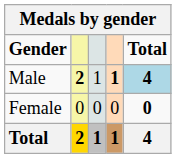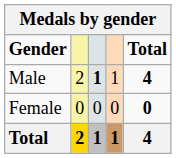Male | column 2: bold -> normal
Male | column 3: normal -> bold
Male | column 4: bold -> normal
Male | Total: lightblue background -> no background
